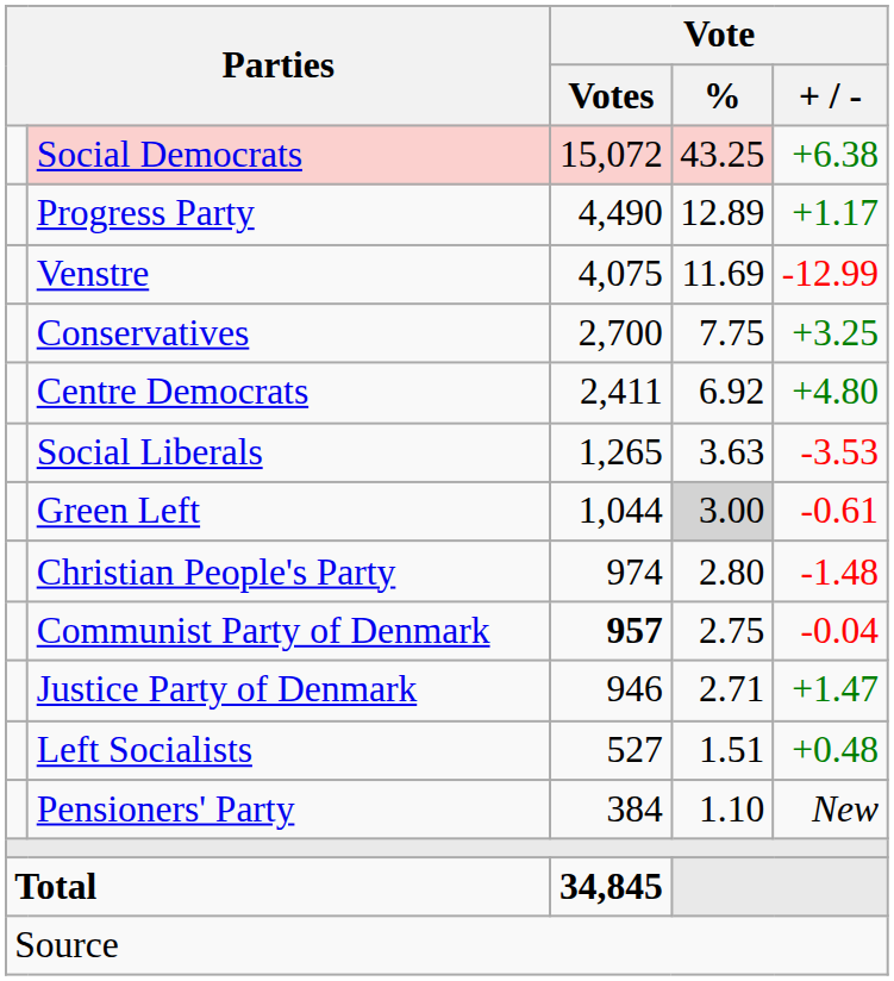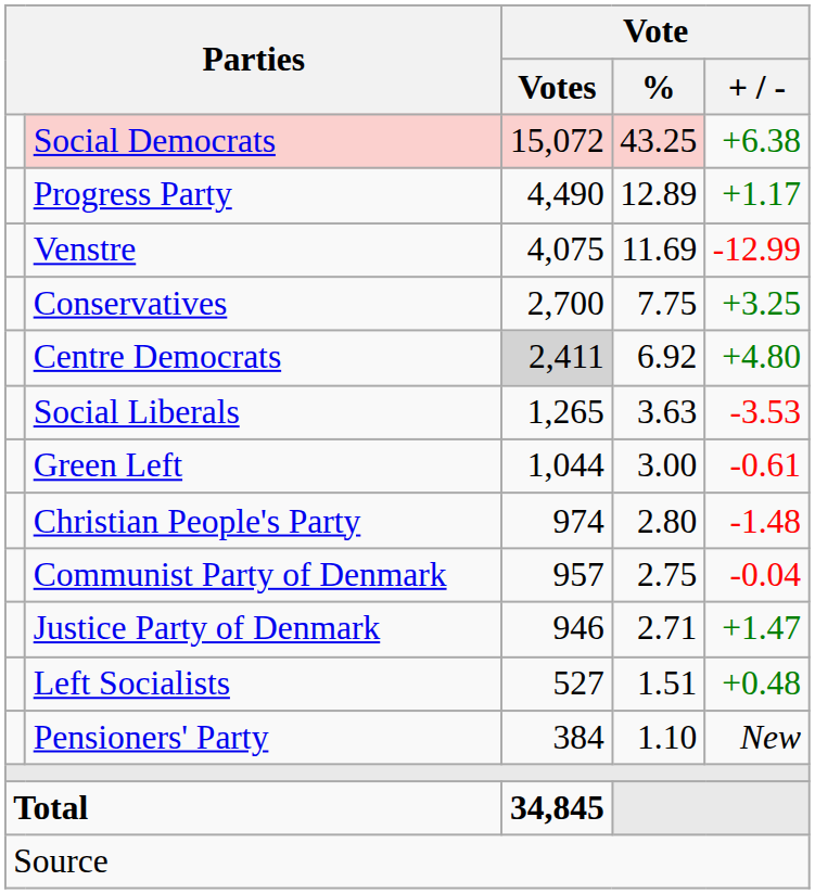Centre Democrats | Vote / Votes: no background -> lightgrey background
Green Left | Vote / %: lightgrey background -> no background
Communist Party of Denmark | Vote / Votes: bold -> normal
